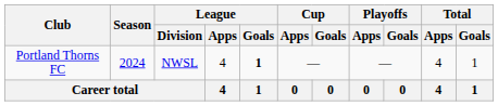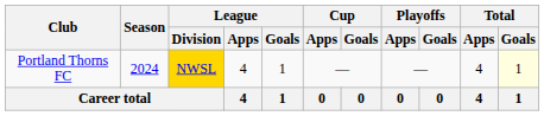Portland Thorns FC | League / Division: no background -> gold background
Portland Thorns FC | League / Goals: bold -> normal
Portland Thorns FC | Total / Goals: no background -> lightyellow background
